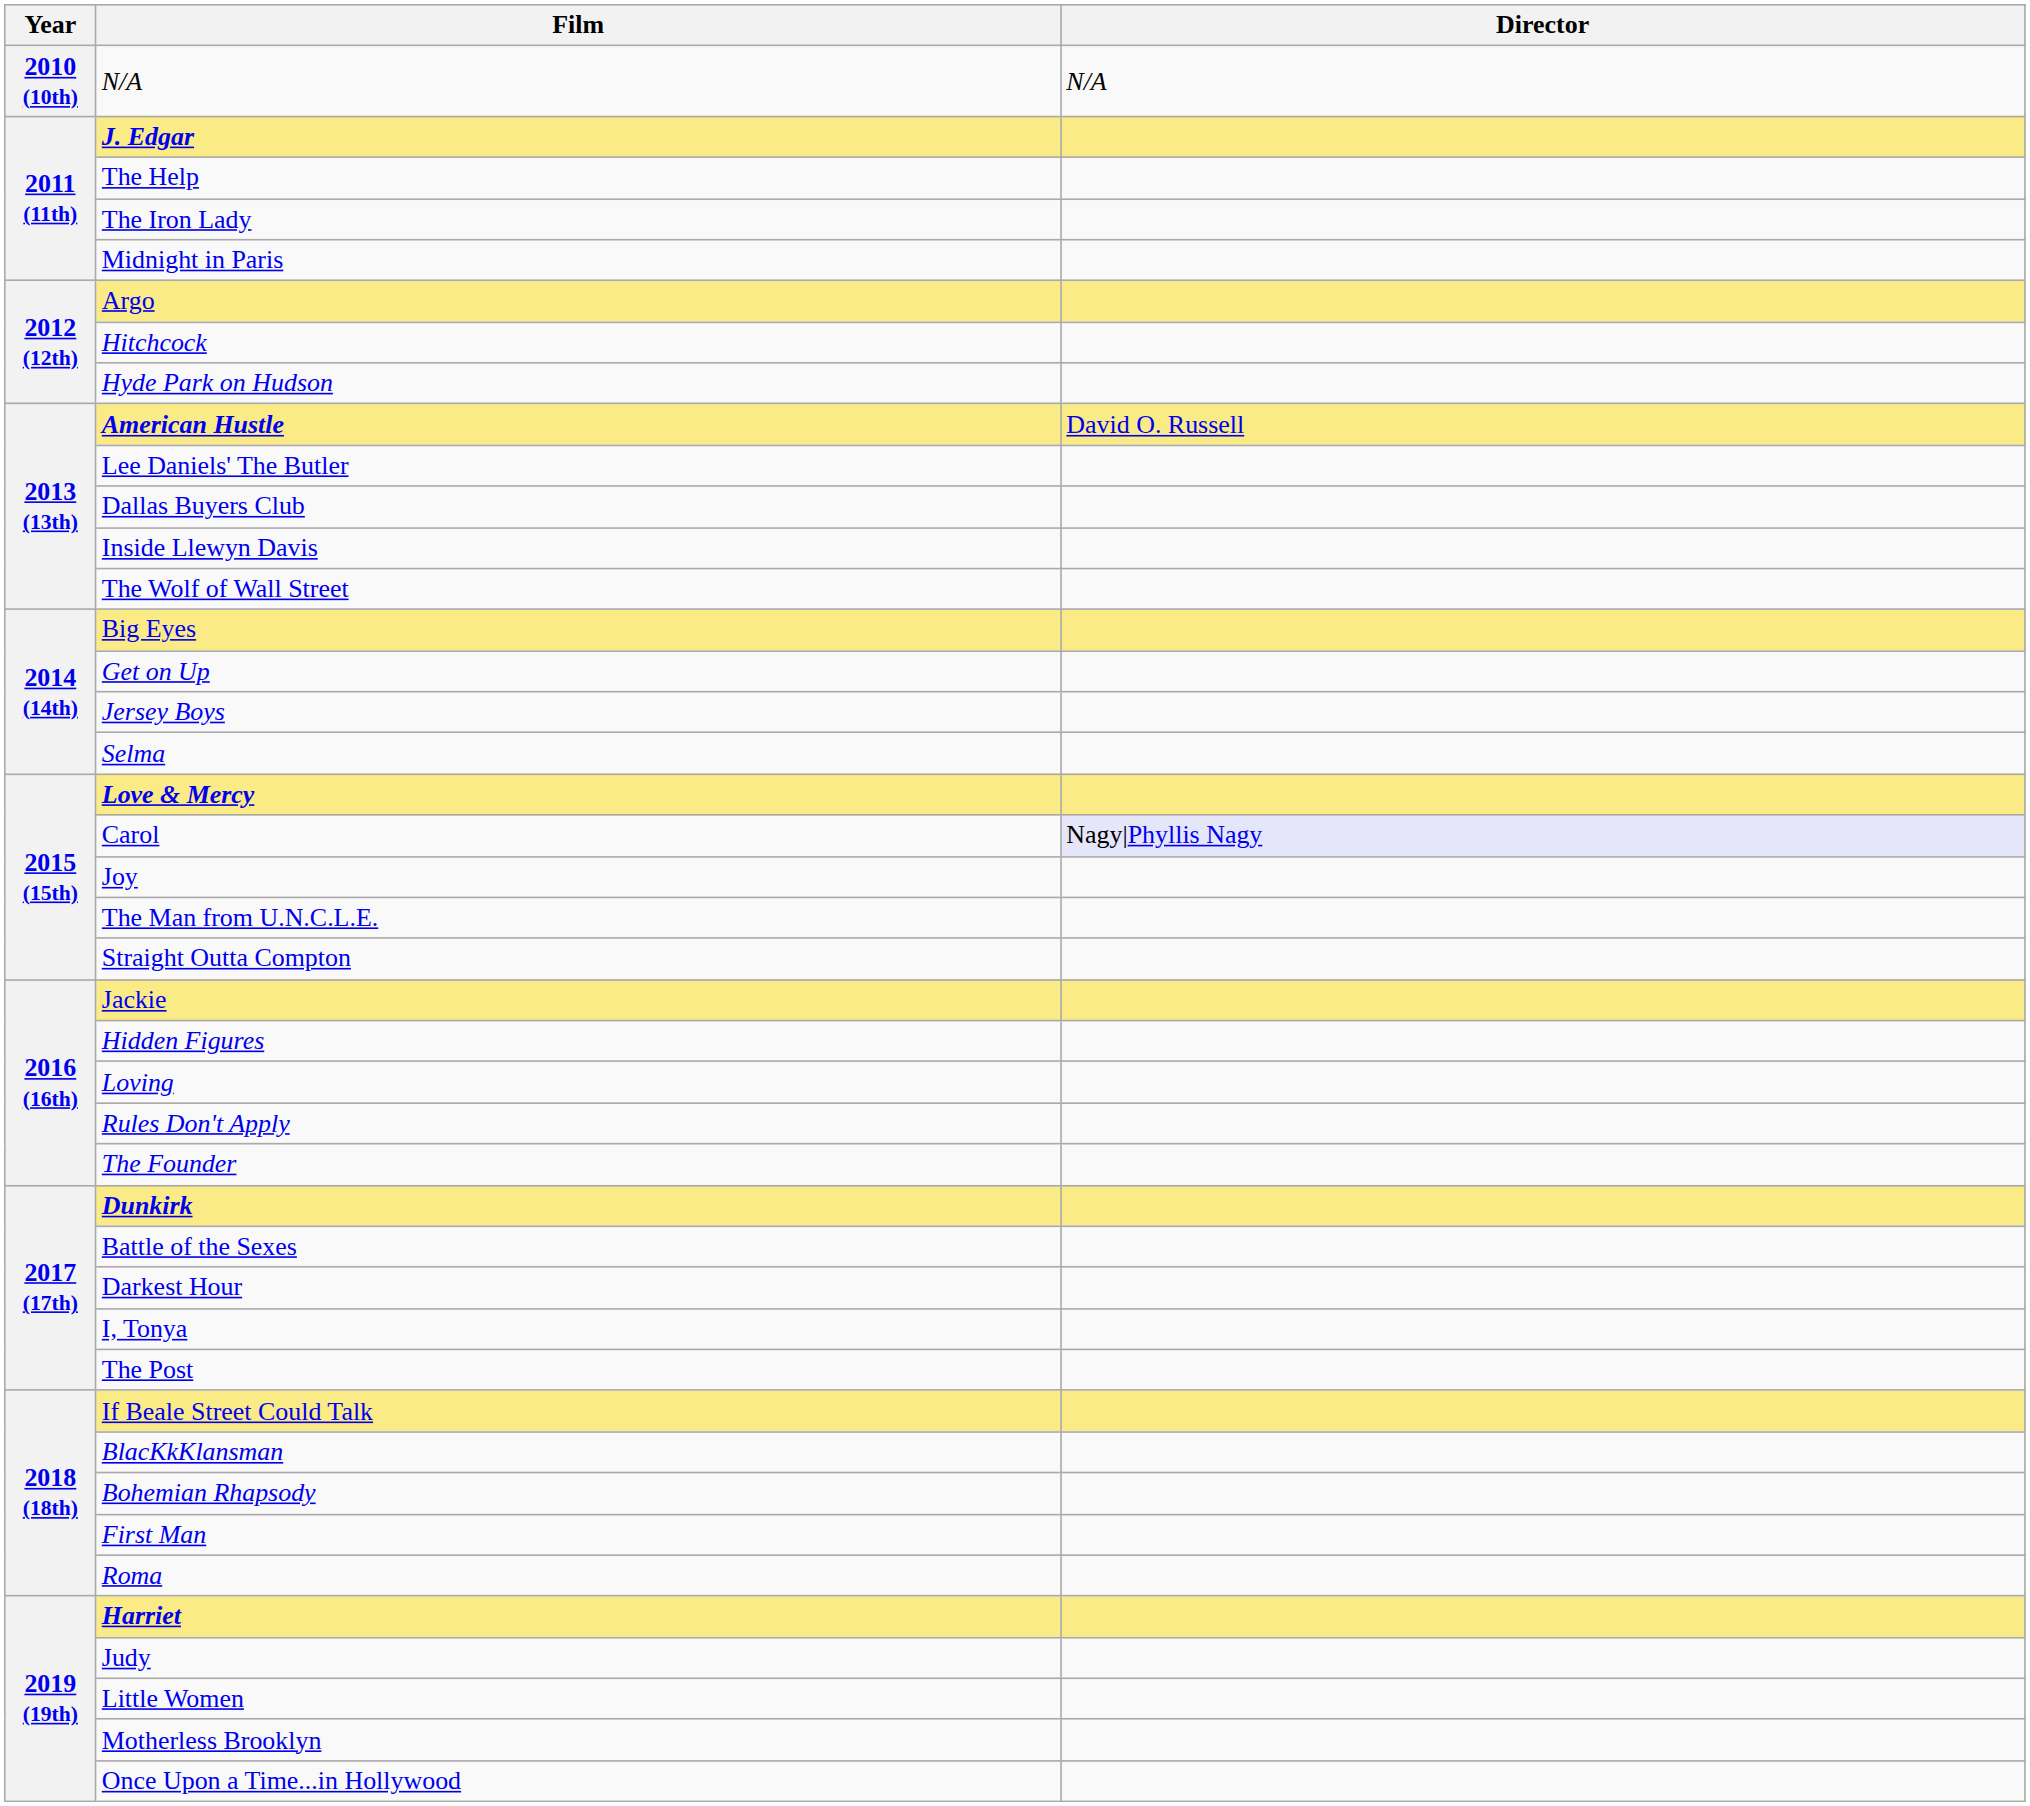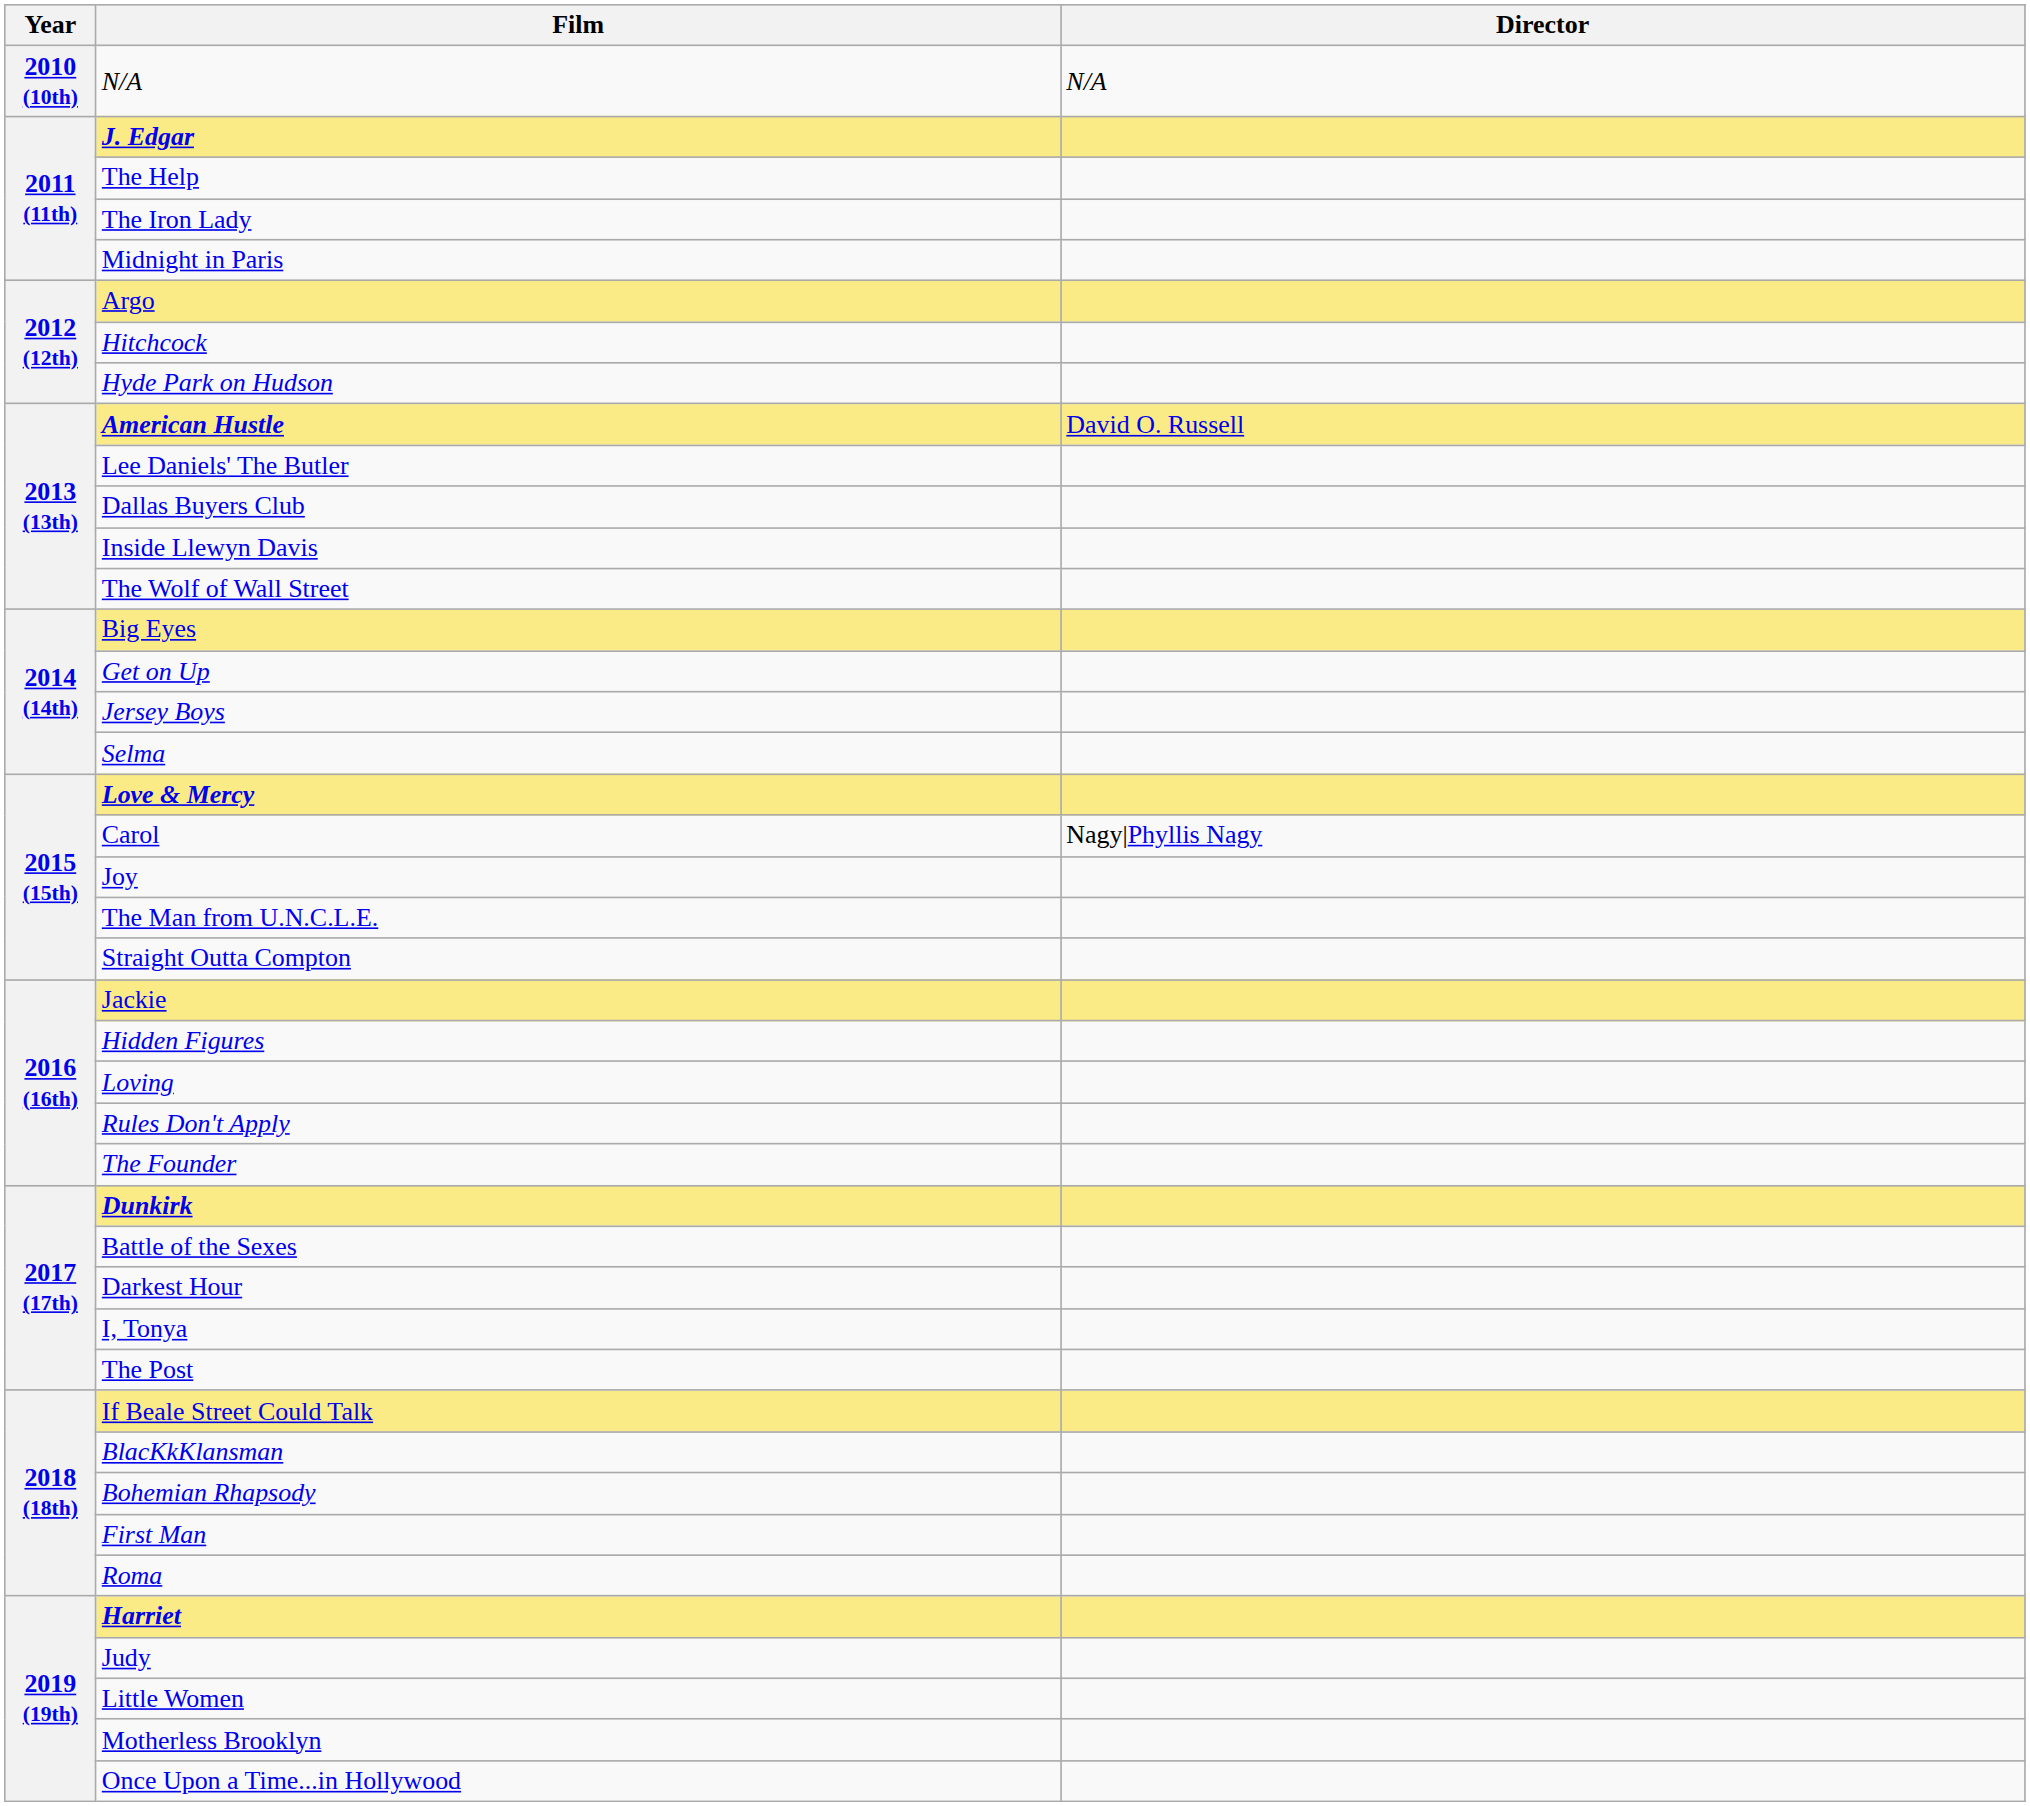Carol | Director: lavender background -> no background
